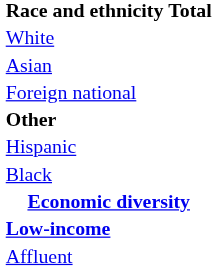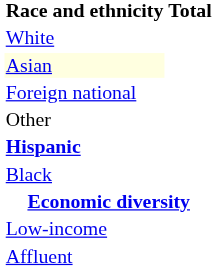Asian | Race and ethnicity: no background -> lightyellow background
Other | Race and ethnicity: bold -> normal
Hispanic | Race and ethnicity: normal -> bold
Low-income | Race and ethnicity: bold -> normal
